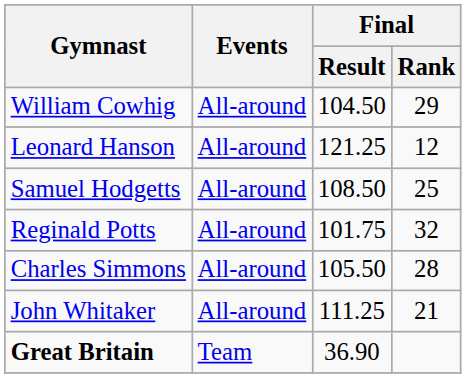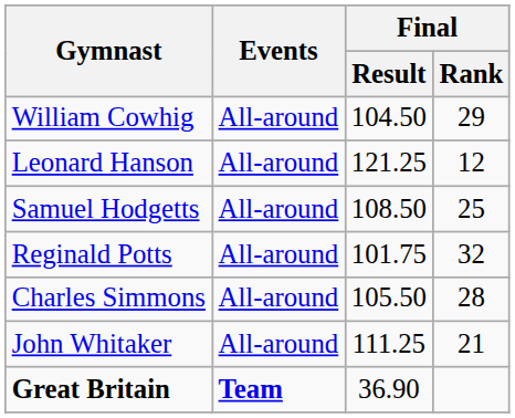Great Britain | Events: normal -> bold
